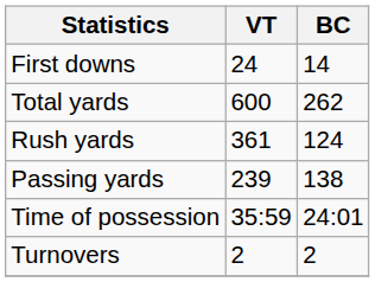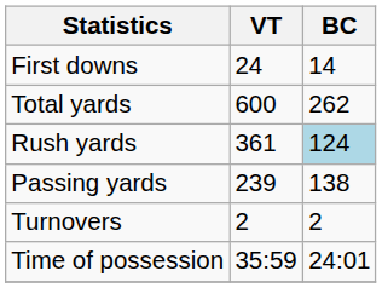Rush yards | BC: no background -> lightblue background
rows swapped: Turnovers <-> Time of possession
